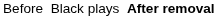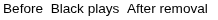Before | column 3: bold -> normal
